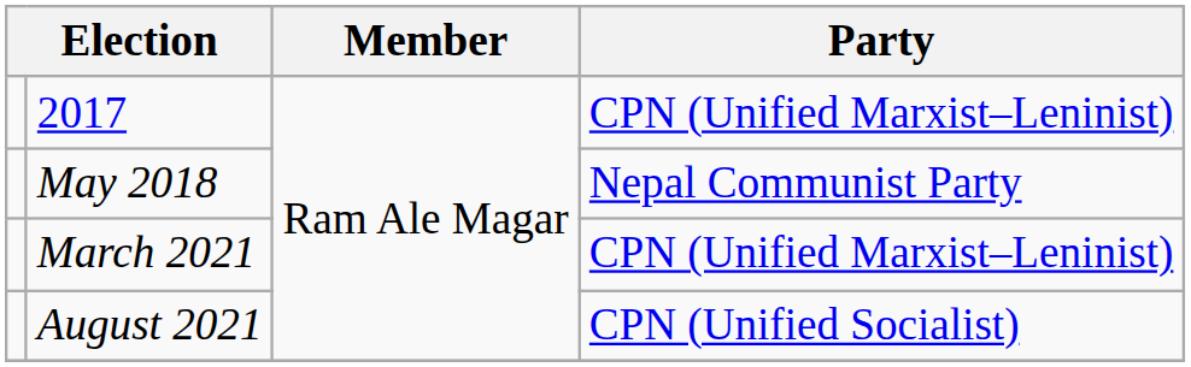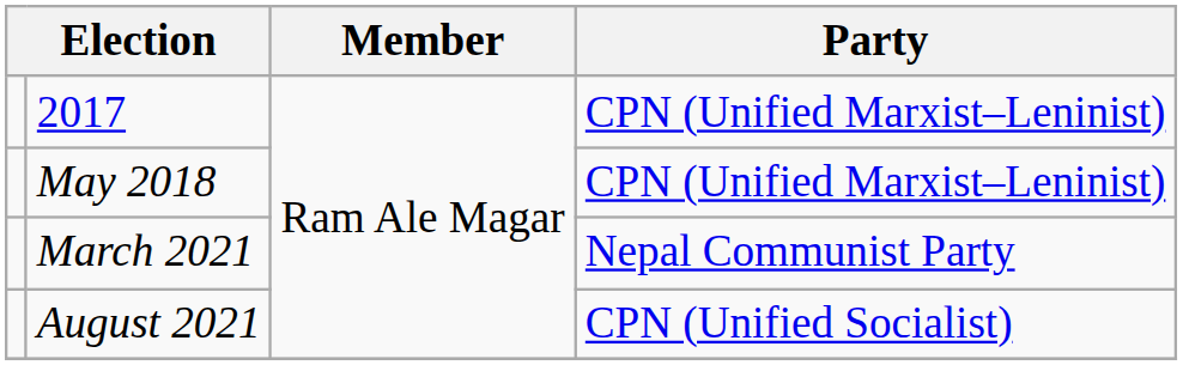May 2018 | Party: Nepal Communist Party -> CPN (Unified Marxist–Leninist)
March 2021 | Party: CPN (Unified Marxist–Leninist) -> Nepal Communist Party
